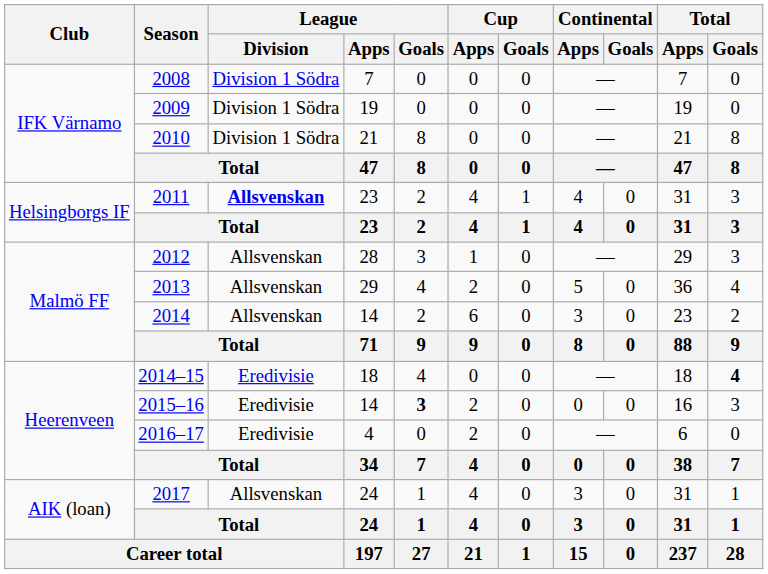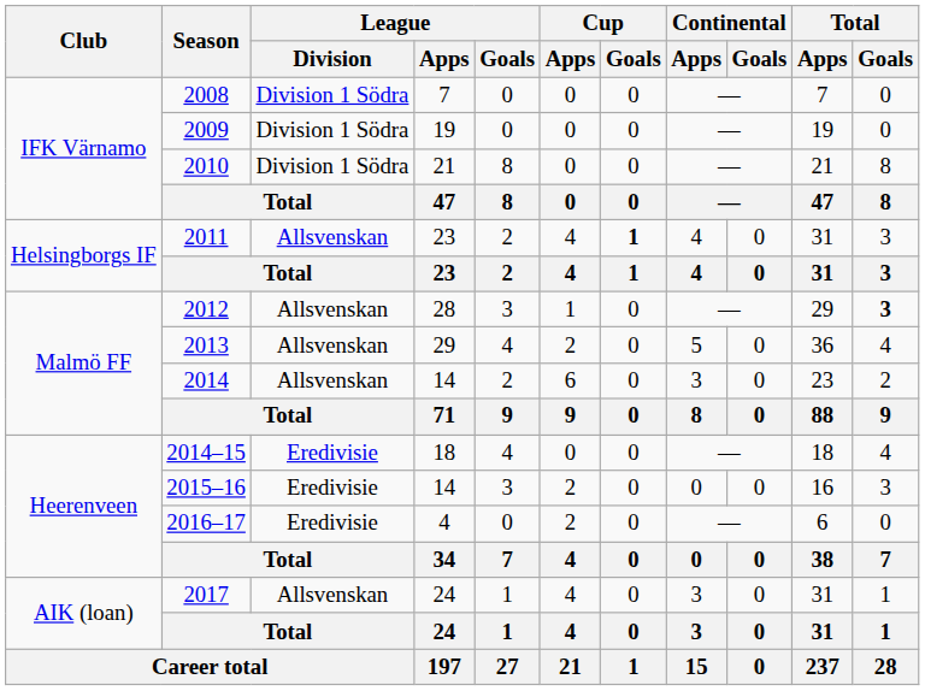2011 | League / Division: bold -> normal
2011 | Cup / Goals: normal -> bold
2012 | Total / Goals: normal -> bold
2014–15 | Total / Goals: bold -> normal
2015–16 | League / Goals: bold -> normal
